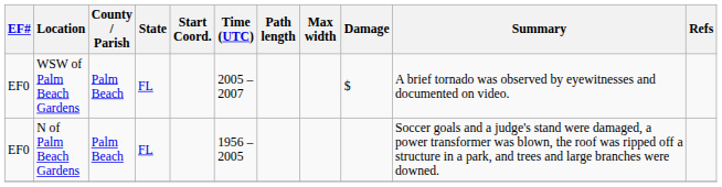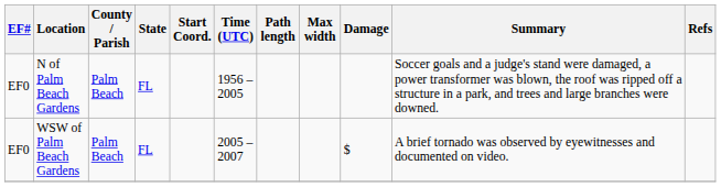rows swapped: N of Palm Beach Gardens <-> WSW of Palm Beach Gardens
